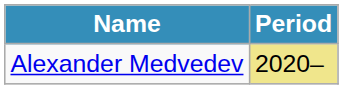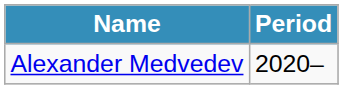Alexander Medvedev | Period: khaki background -> no background
